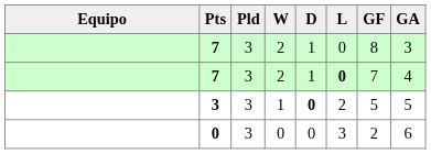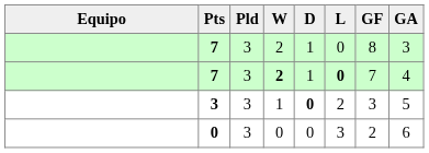row 3 | W: normal -> bold
row 4 | GF: 5 -> 3
